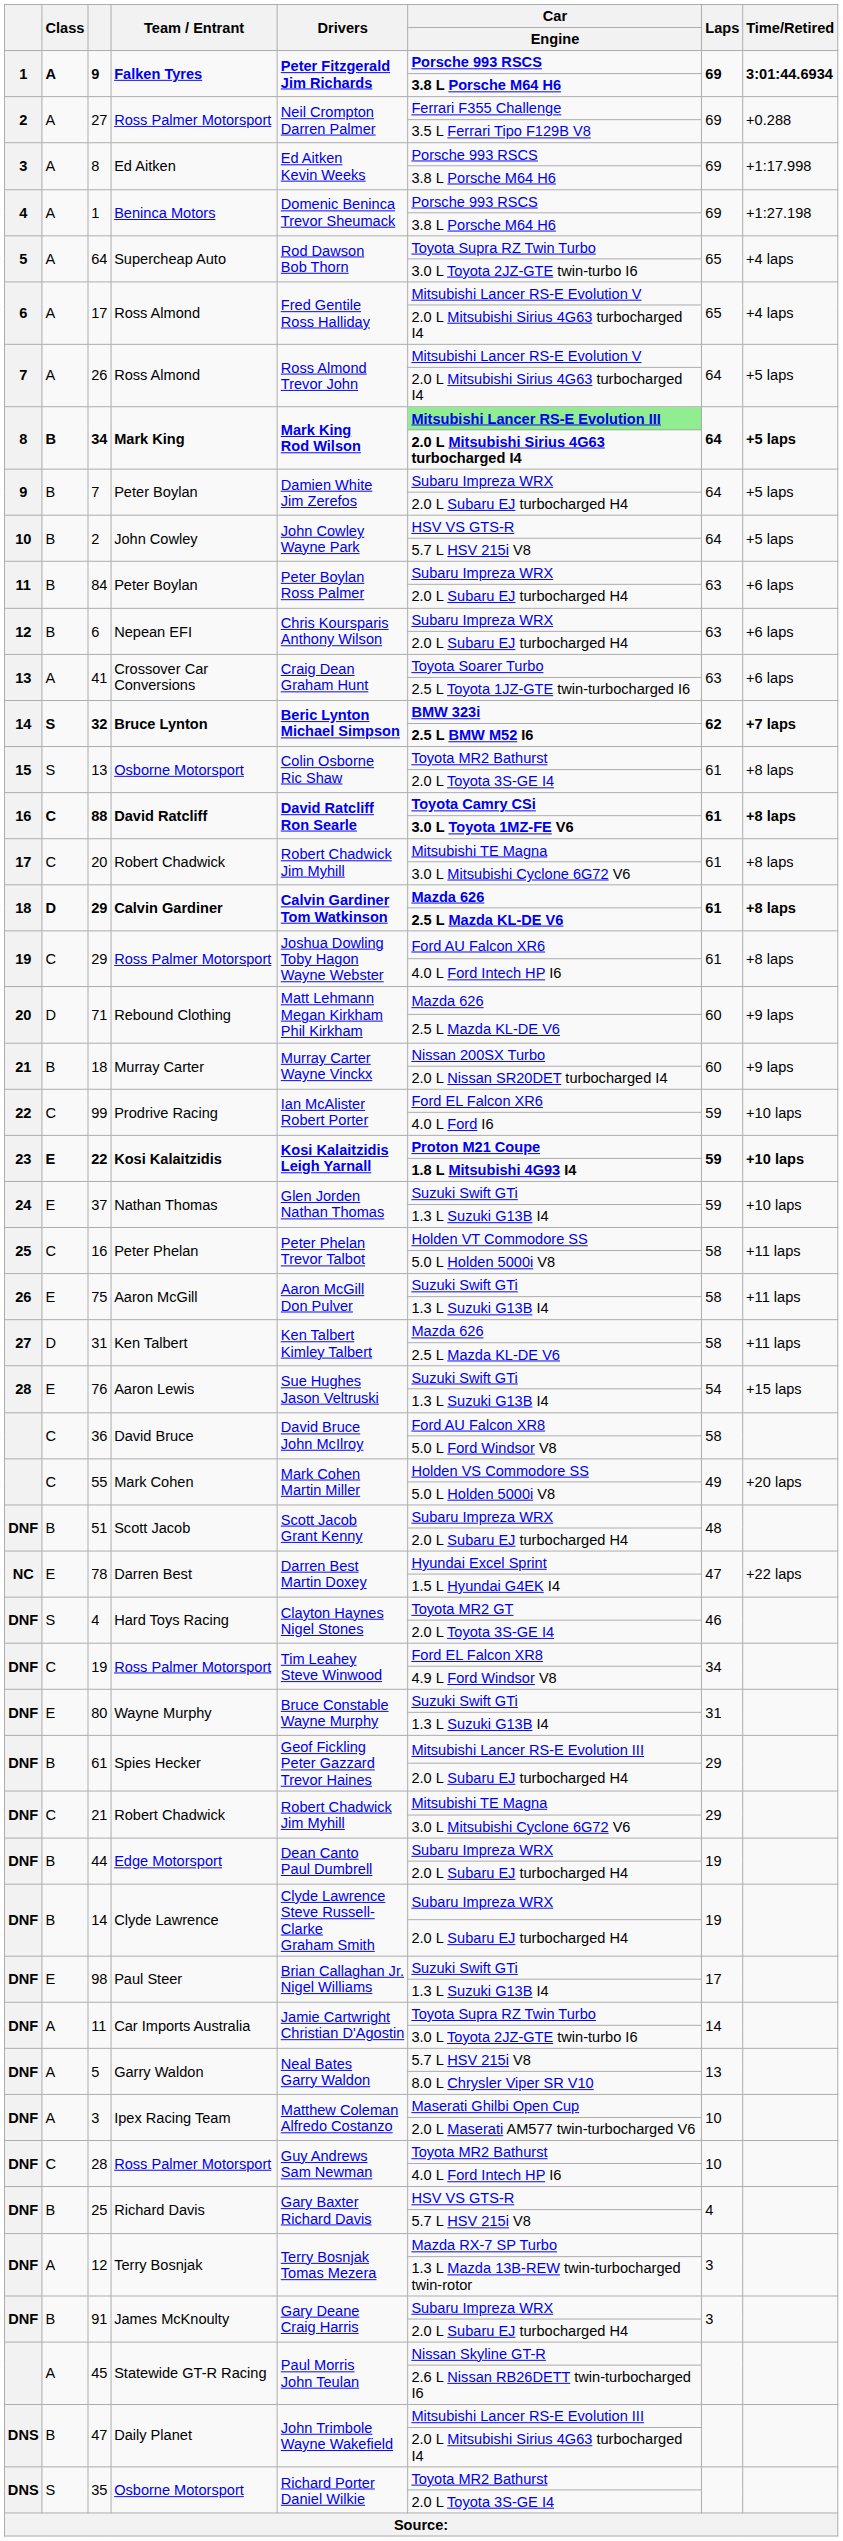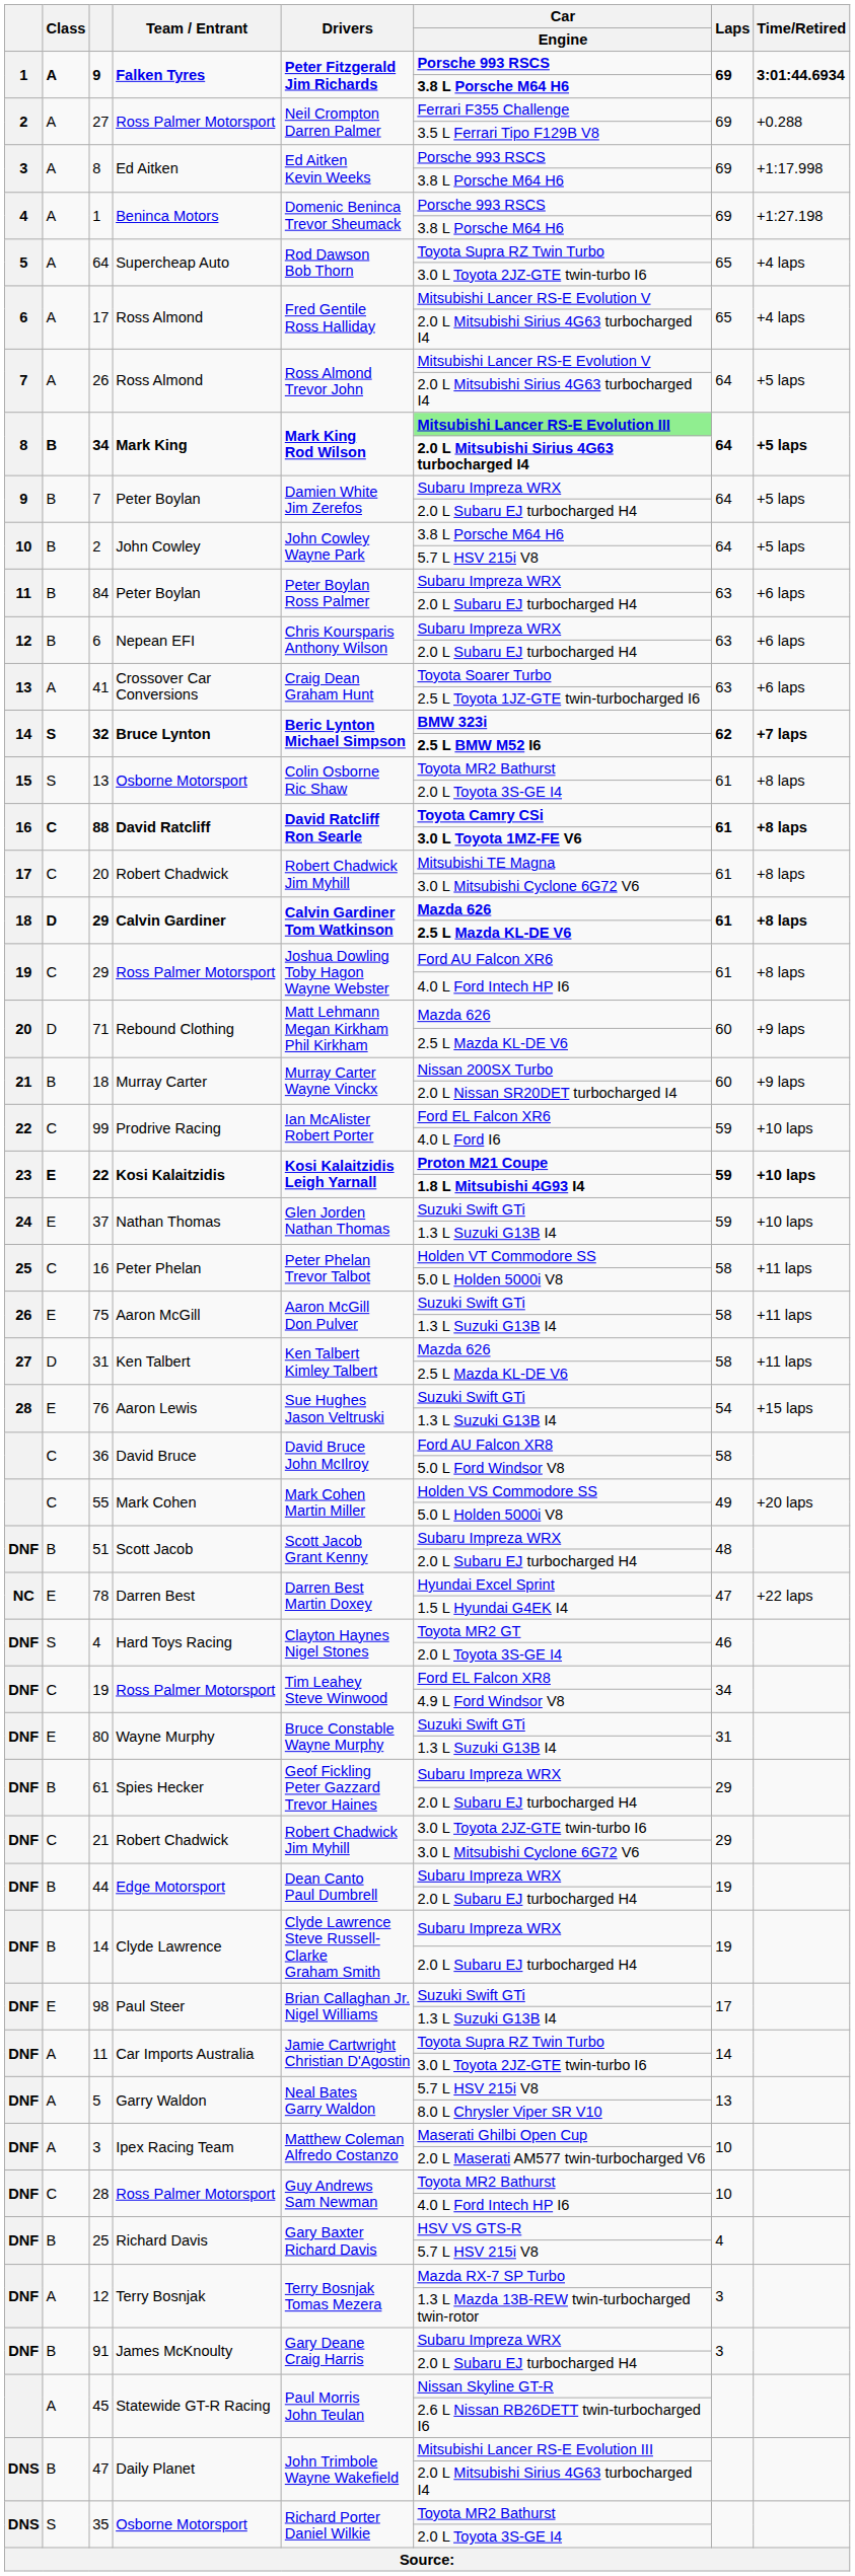row 21 | Car / Engine: HSV VS GTS-R -> 3.8 L Porsche M64 H6
row 73 | Car / Engine: Mitsubishi Lancer RS-E Evolution III -> Subaru Impreza WRX
row 75 | Car / Engine: Mitsubishi TE Magna -> 3.0 L Toyota 2JZ-GTE twin-turbo I6
